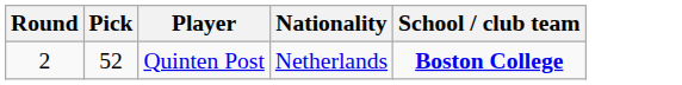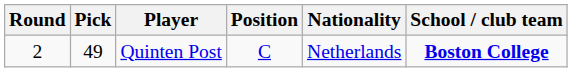+ column: Position | C
Quinten Post | Pick: 52 -> 49
